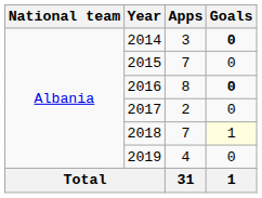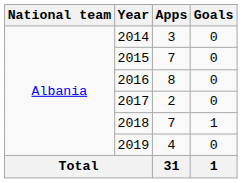2014 | Goals: bold -> normal
2016 | Goals: bold -> normal
2018 | Goals: lightyellow background -> no background
